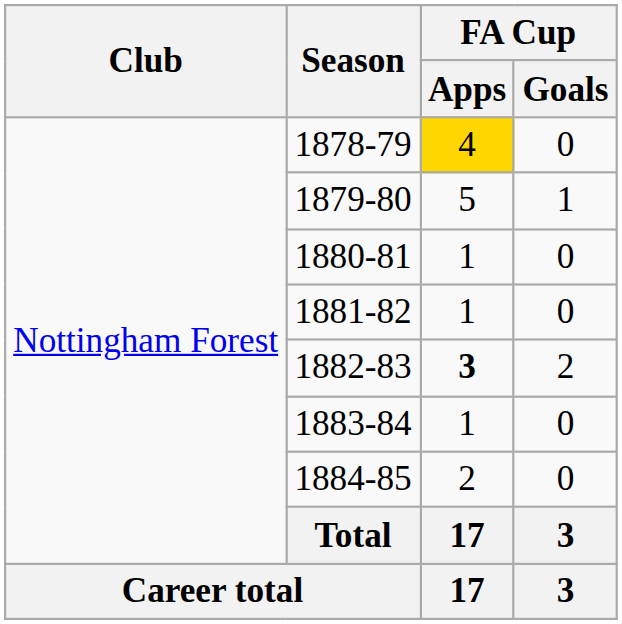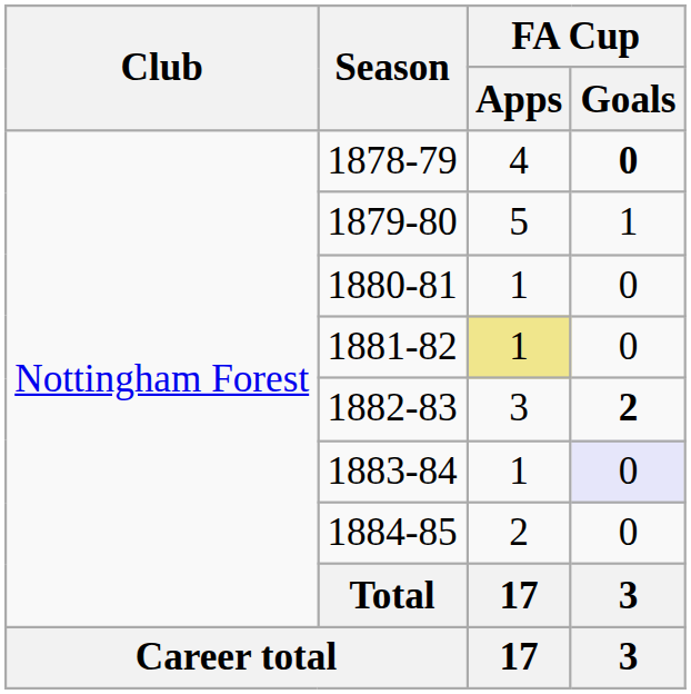1878-79 | FA Cup / Apps: gold background -> no background
1878-79 | FA Cup / Goals: normal -> bold
1881-82 | FA Cup / Apps: no background -> khaki background
1882-83 | FA Cup / Apps: bold -> normal
1882-83 | FA Cup / Goals: normal -> bold
1883-84 | FA Cup / Goals: no background -> lavender background
